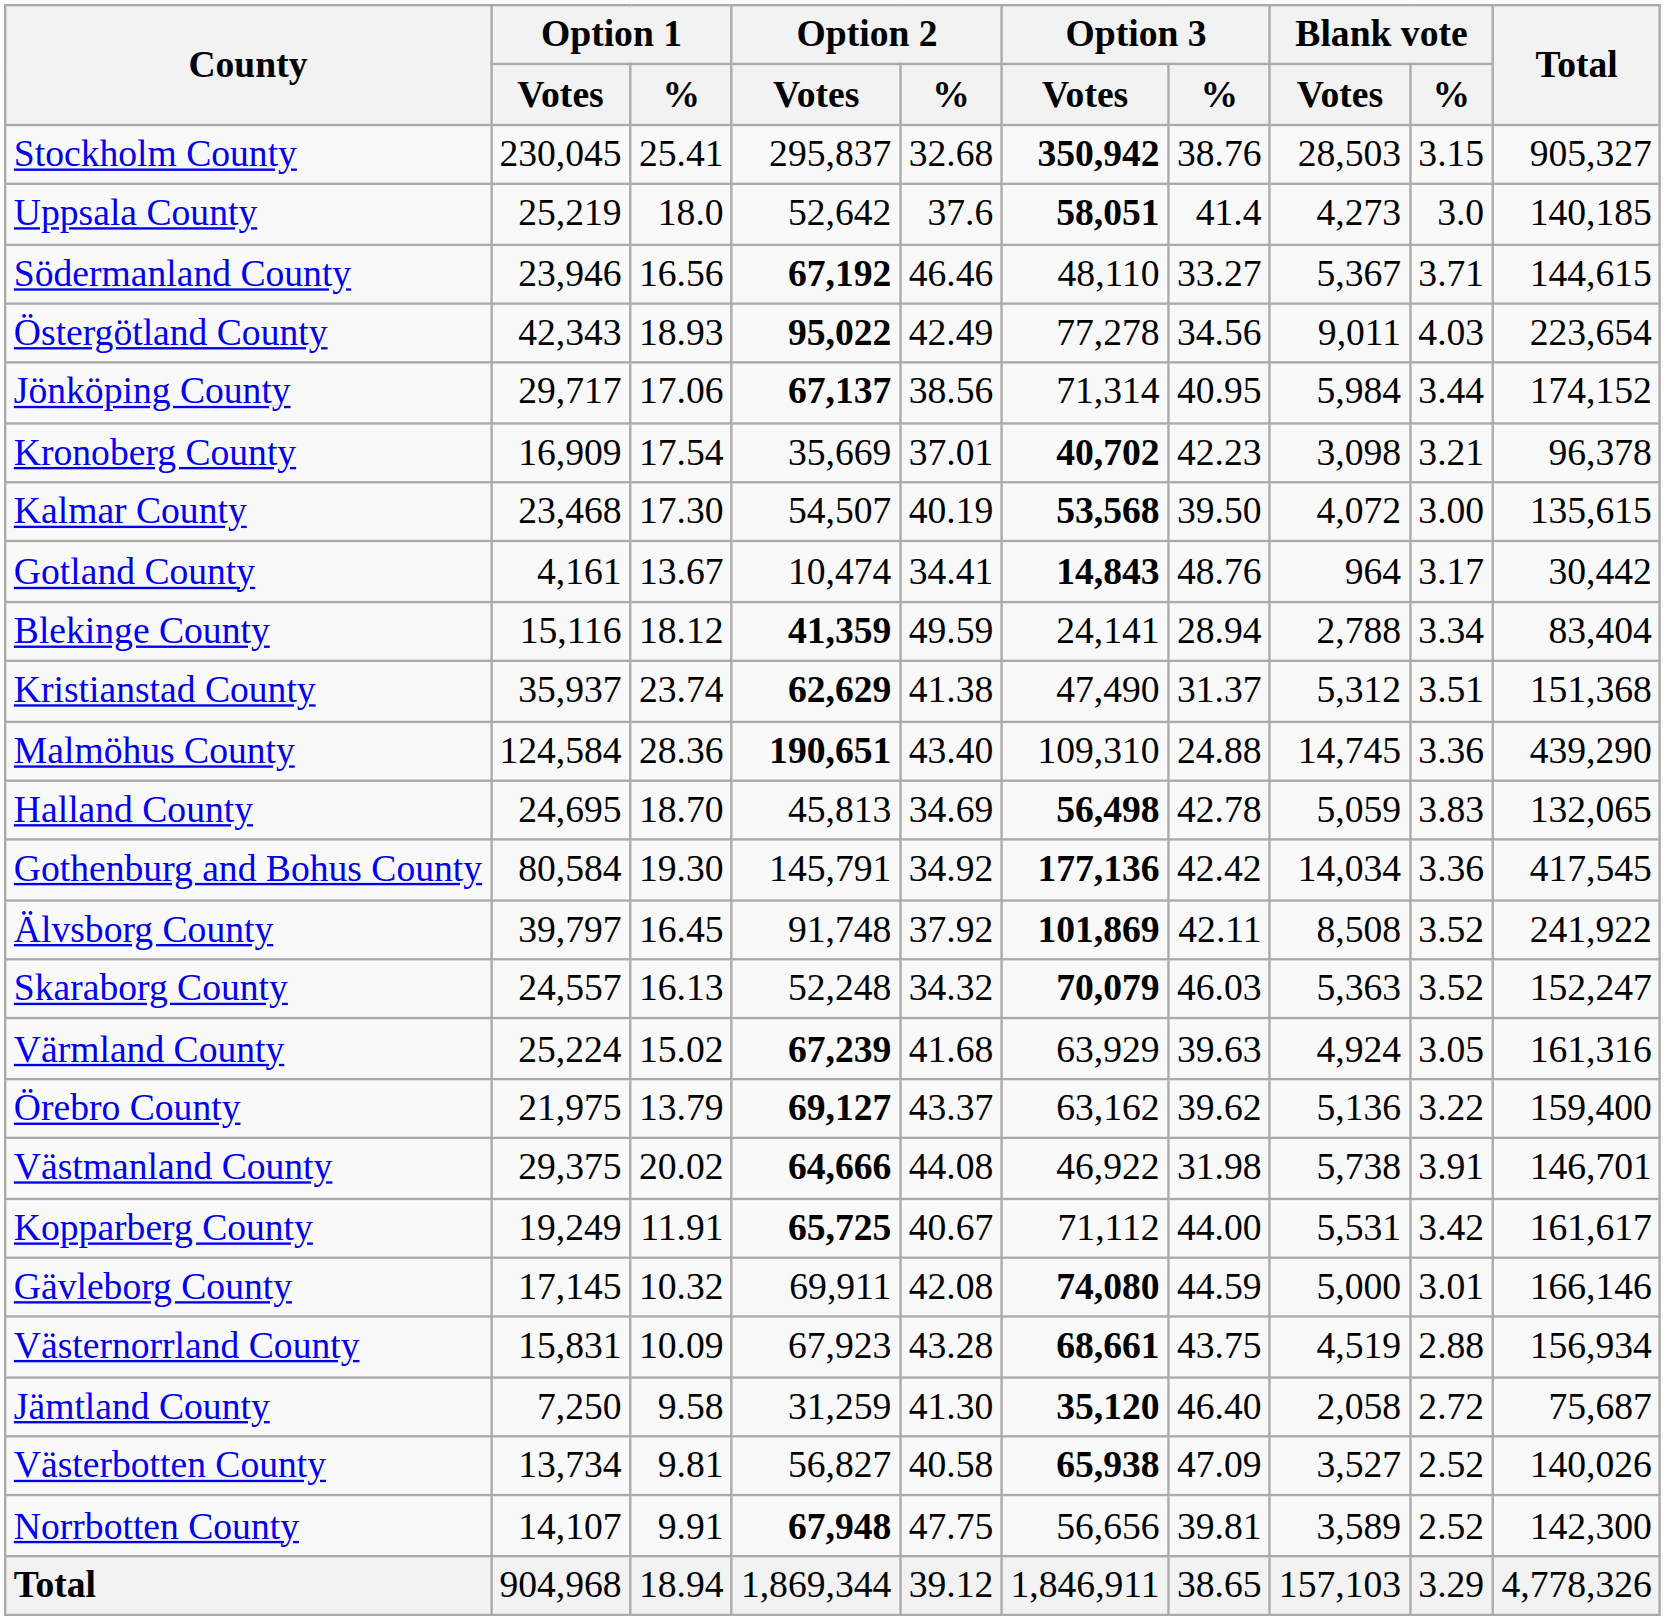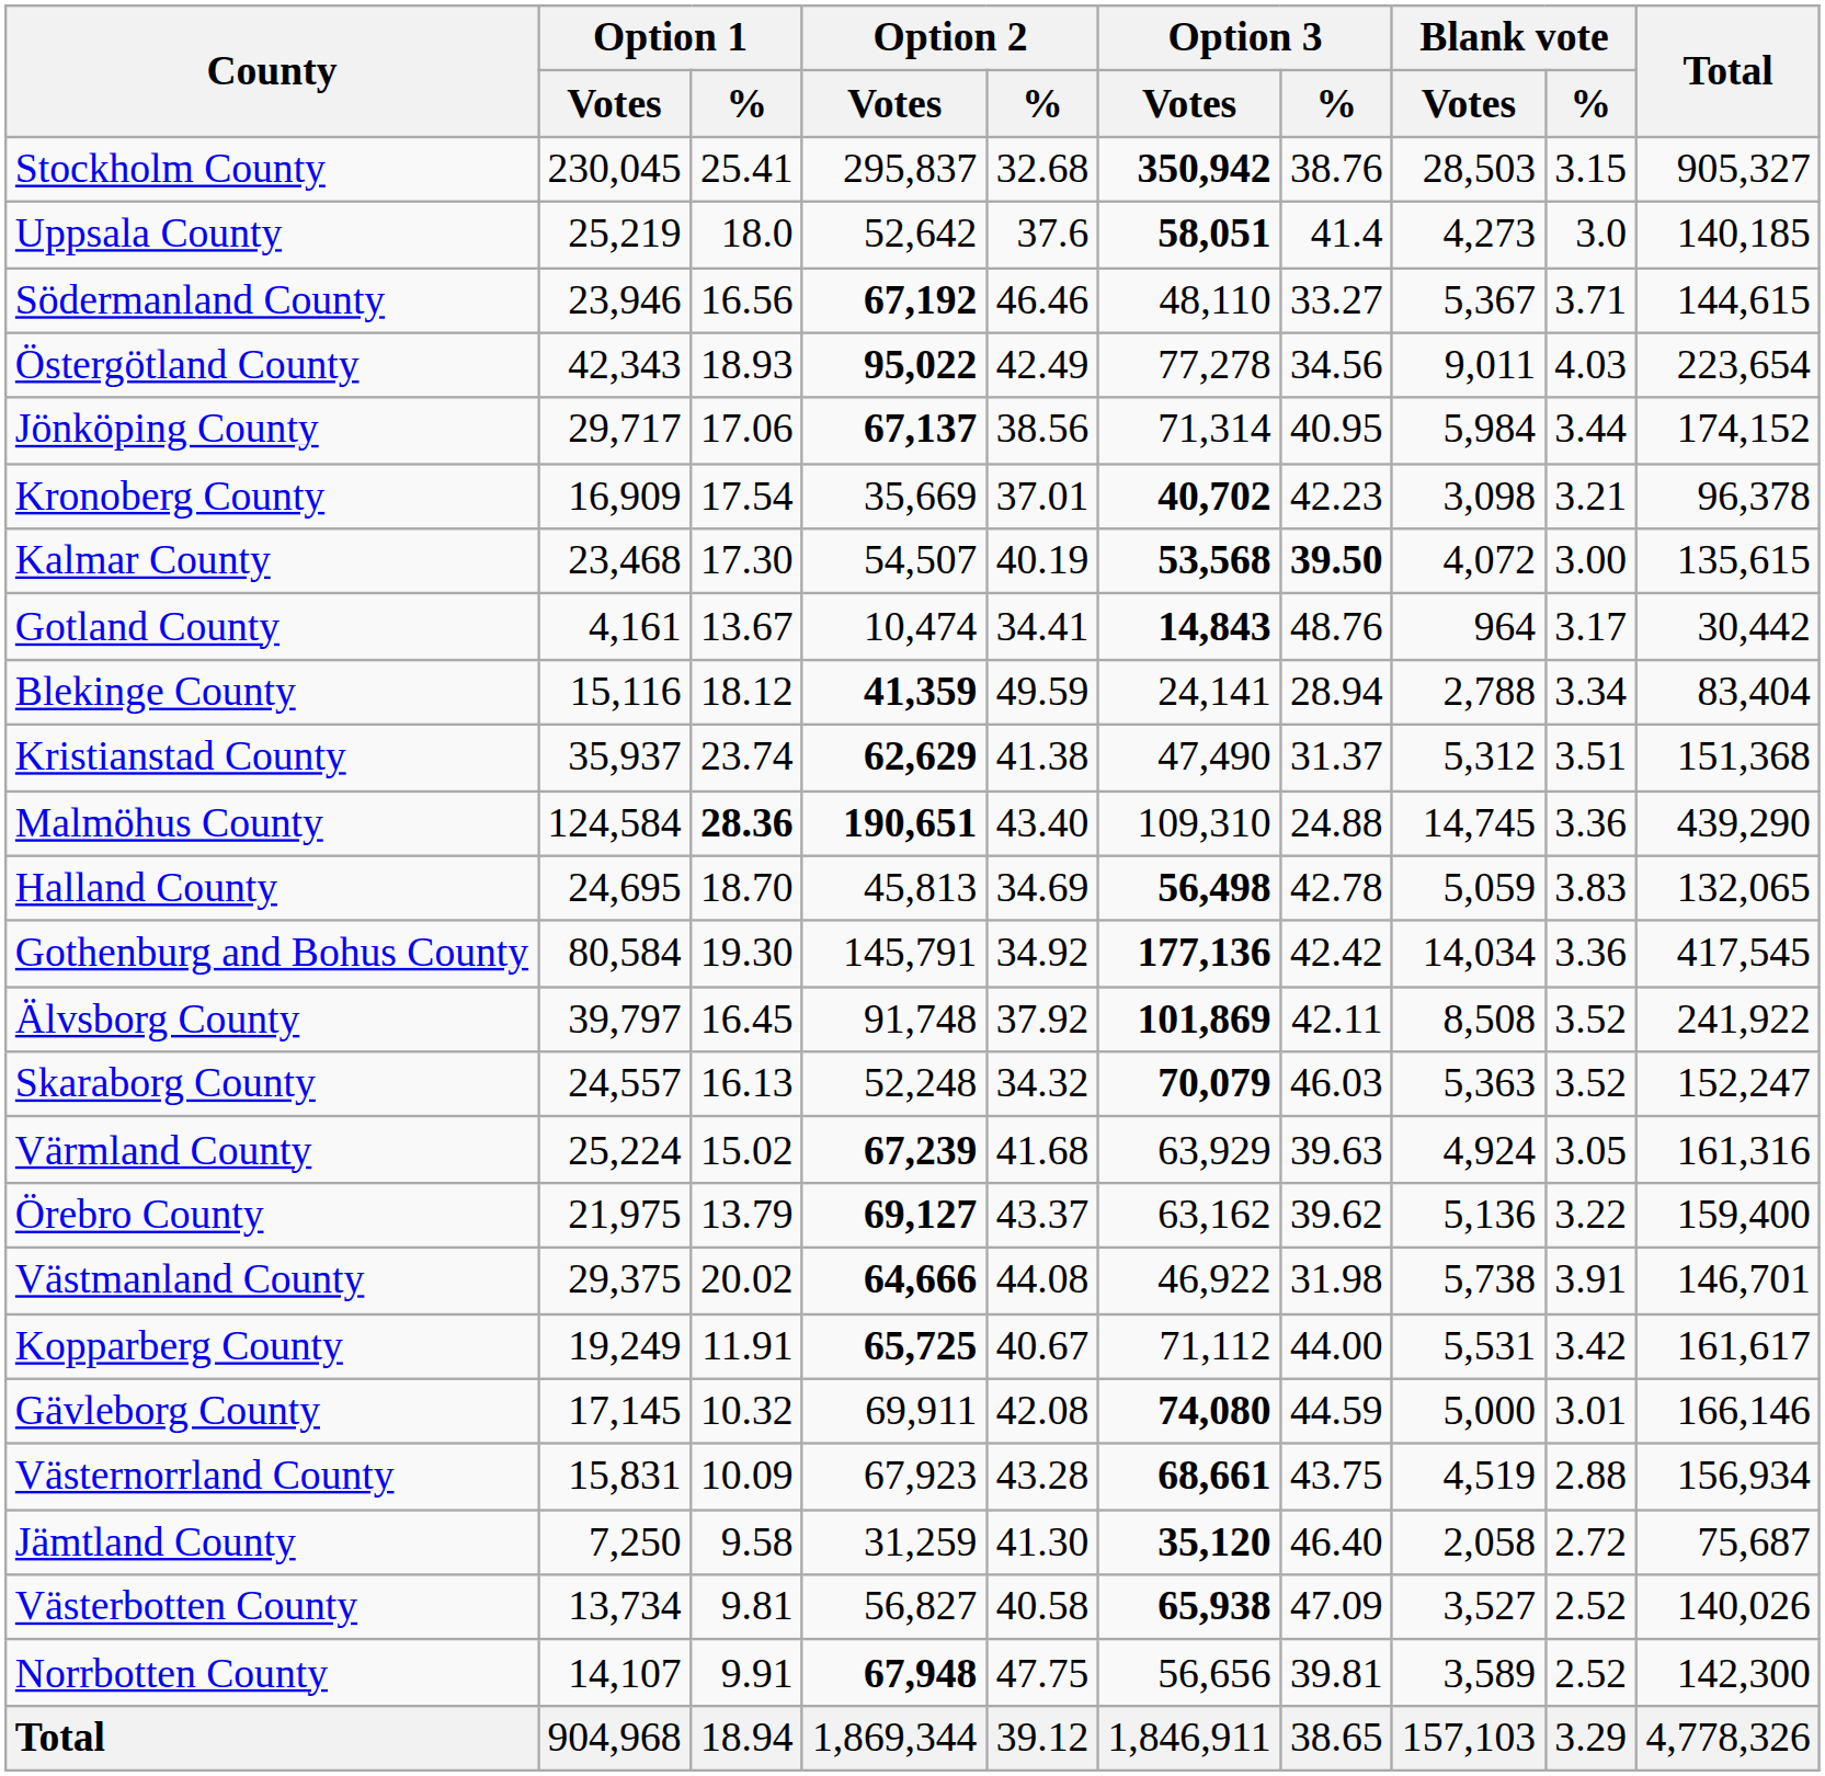Kalmar County | Option 3 / %: normal -> bold
Malmöhus County | Option 1 / %: normal -> bold
